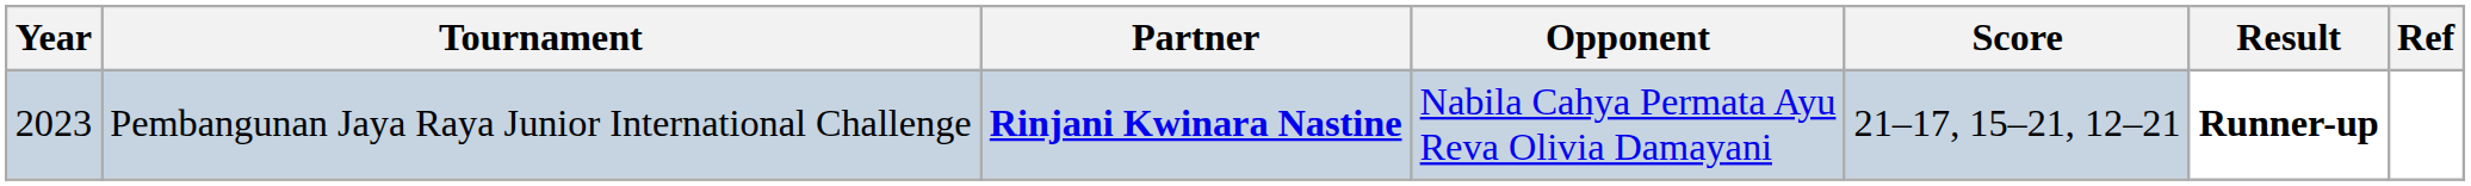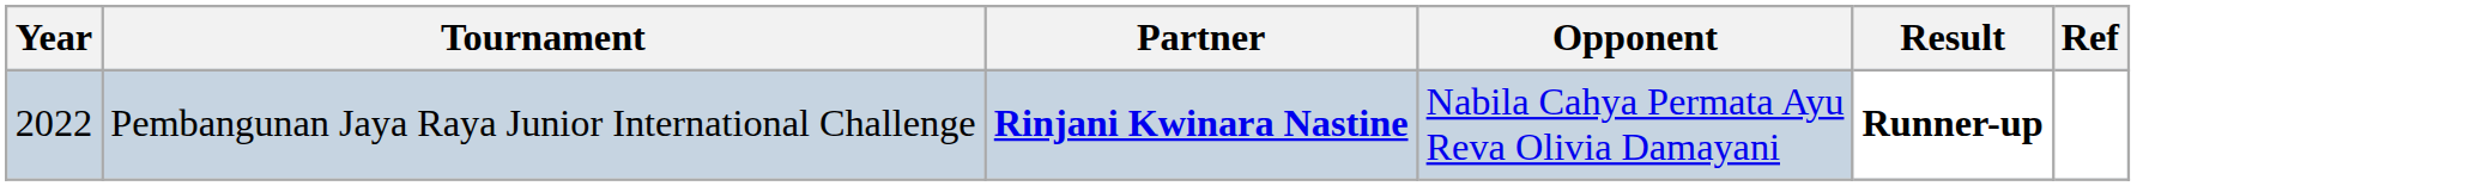- column: Score | 21–17, 15–21, 12–21
Pembangunan Jaya Raya Junior International Challenge | Year: 2023 -> 2022
